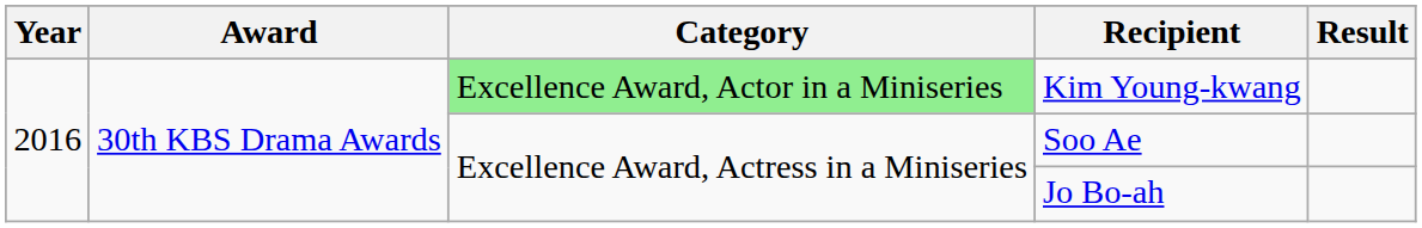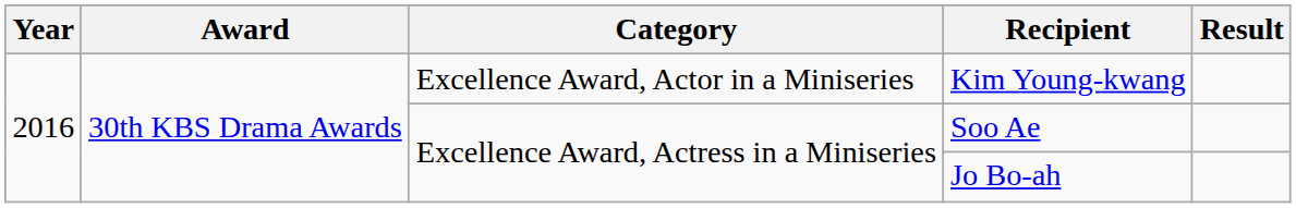Kim Young-kwang | Category: lightgreen background -> no background
